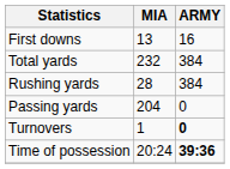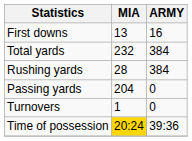Turnovers | ARMY: bold -> normal
Time of possession | MIA: no background -> gold background
Time of possession | ARMY: bold -> normal
